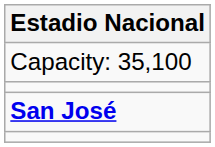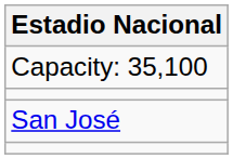row 4 | column 1: bold -> normal
